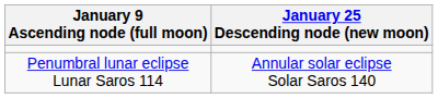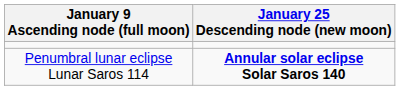Penumbral lunar eclipse Lunar Saros 114 | January 25 Descending node (new moon): normal -> bold
